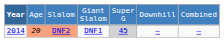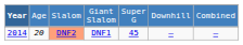2014 | column 2: lightsalmon background -> no background
2014 | column 5: lightgrey background -> no background
